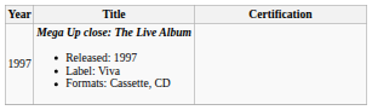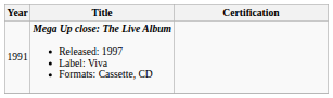row 2 | Year: 1997 -> 1991
